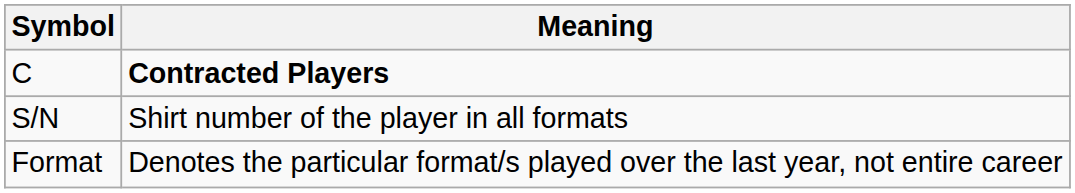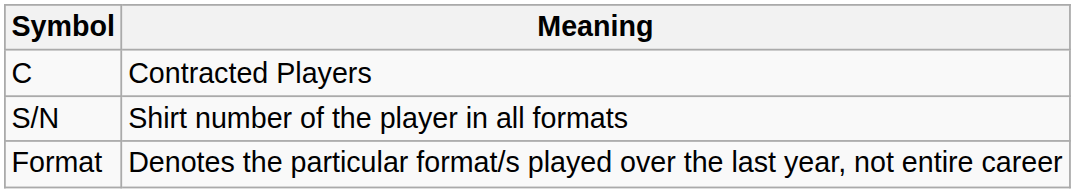C | Meaning: bold -> normal
